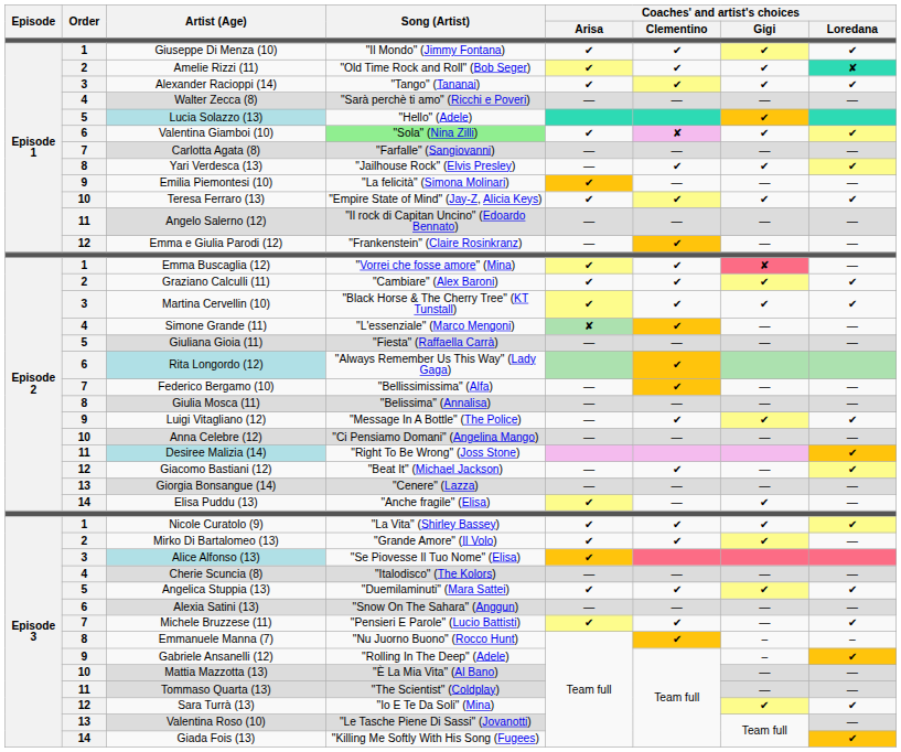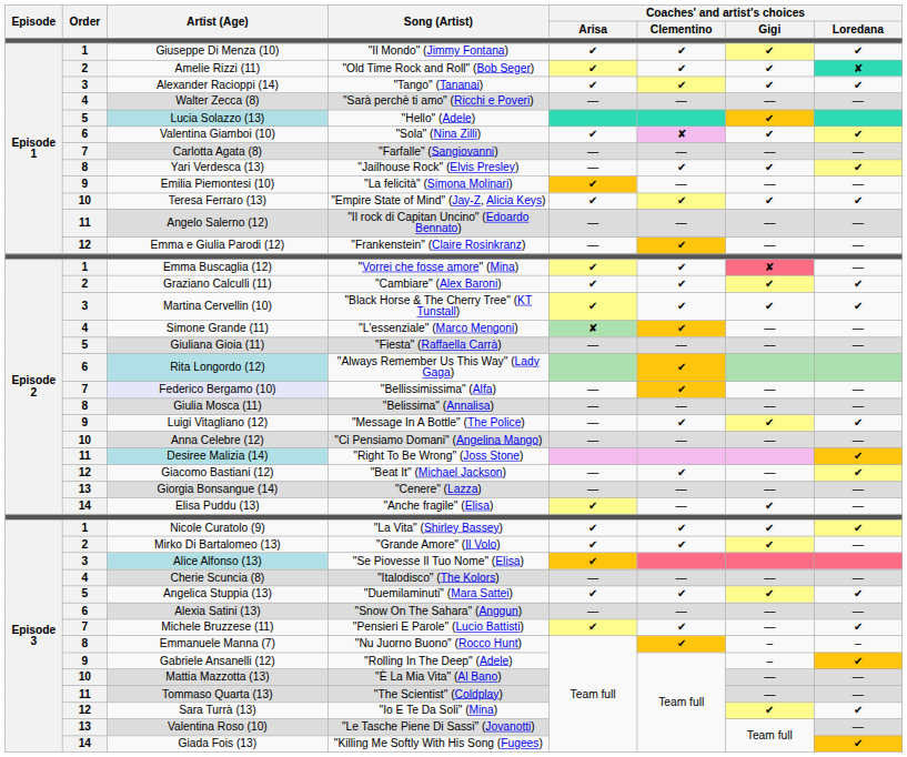Valentina Giamboi (10) | Song (Artist): lightgreen background -> no background
Federico Bergamo (10) | Artist (Age): no background -> lavender background
